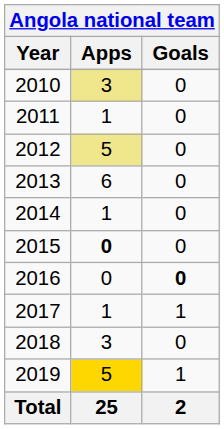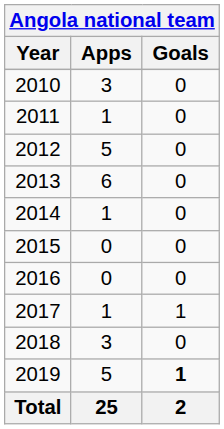2010 | Apps: khaki background -> no background
2012 | Apps: khaki background -> no background
2015 | Apps: bold -> normal
2016 | Goals: bold -> normal
2019 | Apps: gold background -> no background
2019 | Goals: normal -> bold
